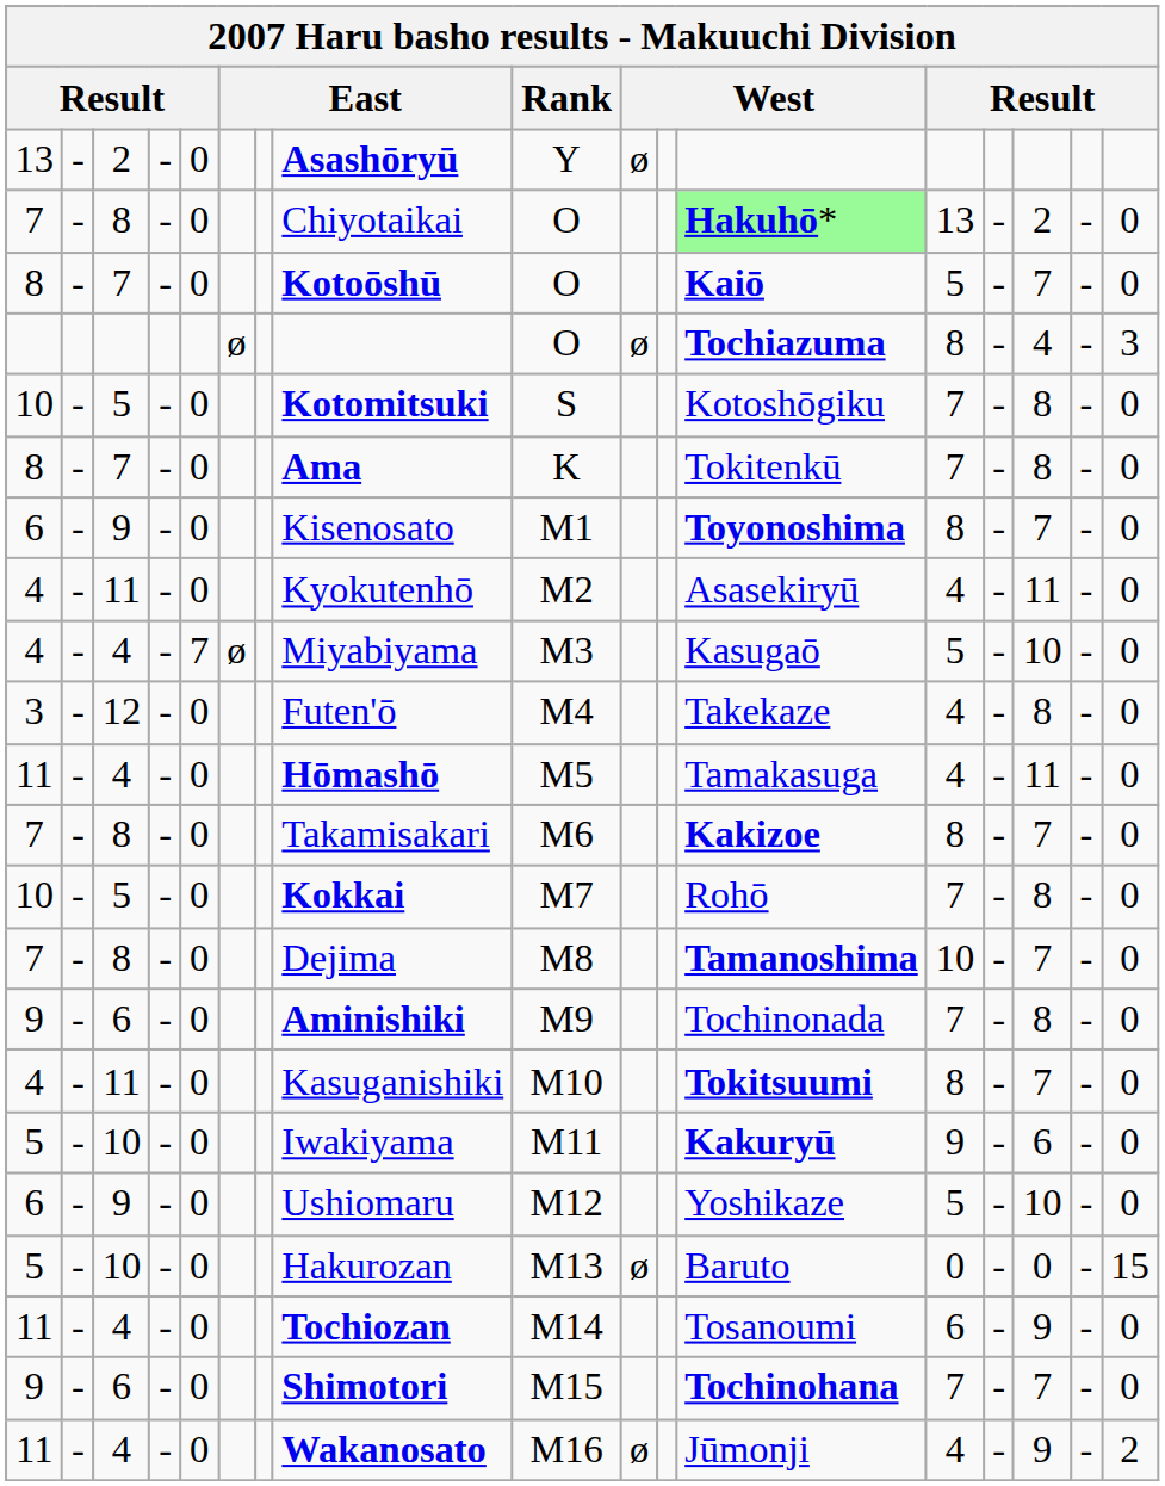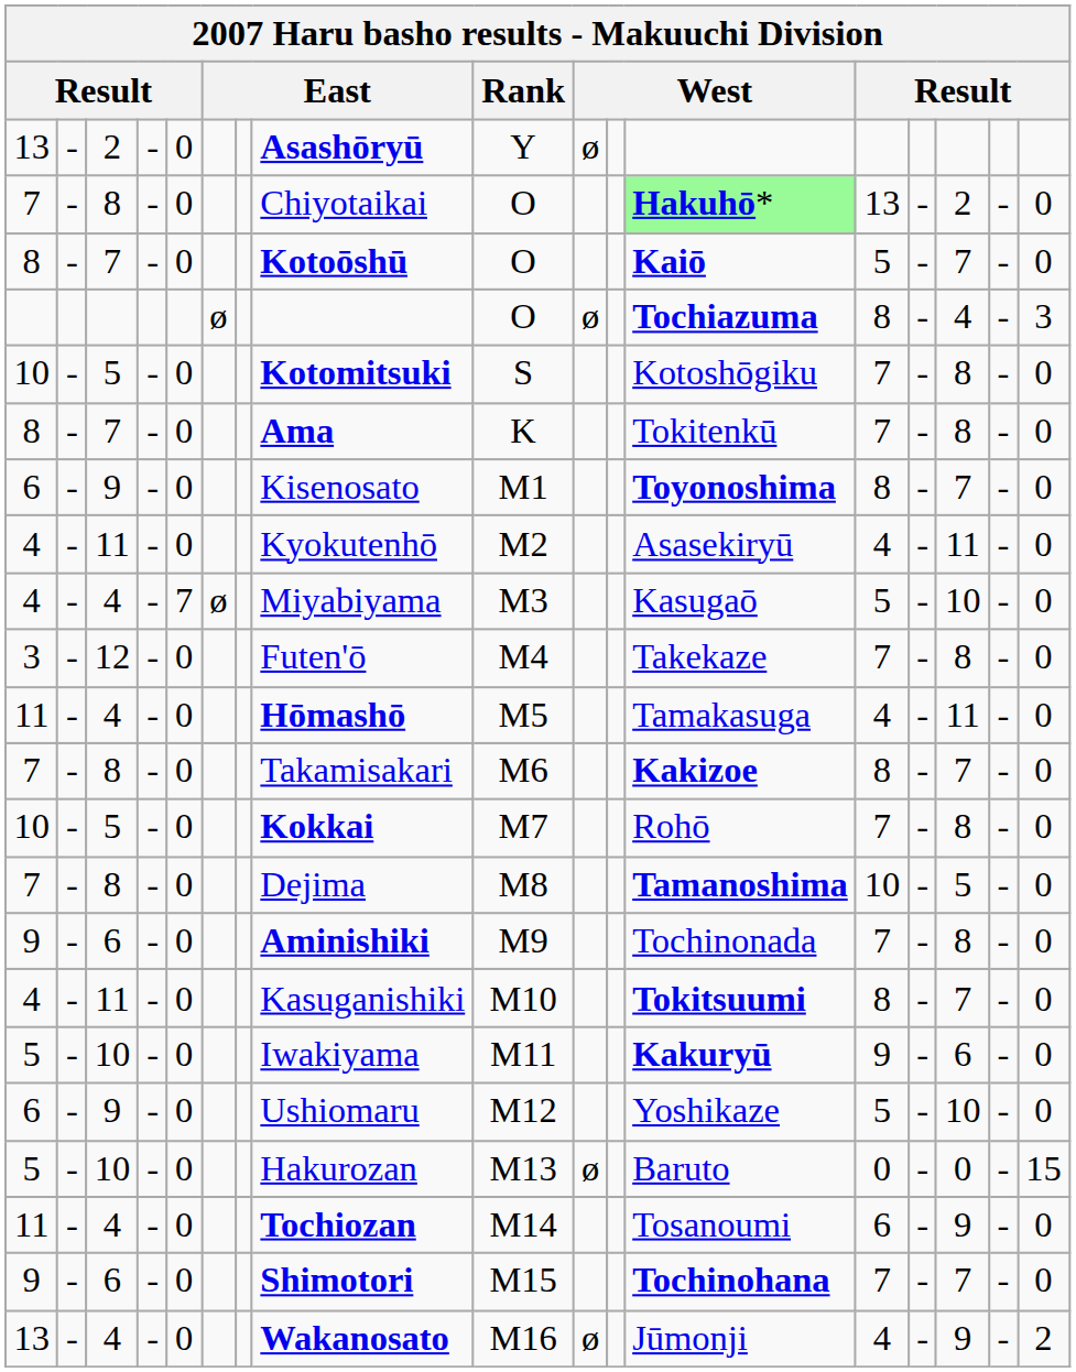row 12 | column 13: 4 -> 7
row 16 | column 15: 7 -> 5
row 24 | column 1: 11 -> 13
